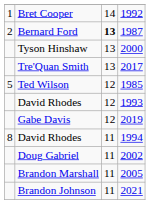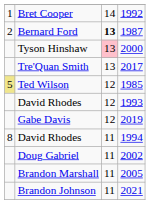Tyson Hinshaw | column 3: no background -> pink background
Ted Wilson | column 1: no background -> khaki background
